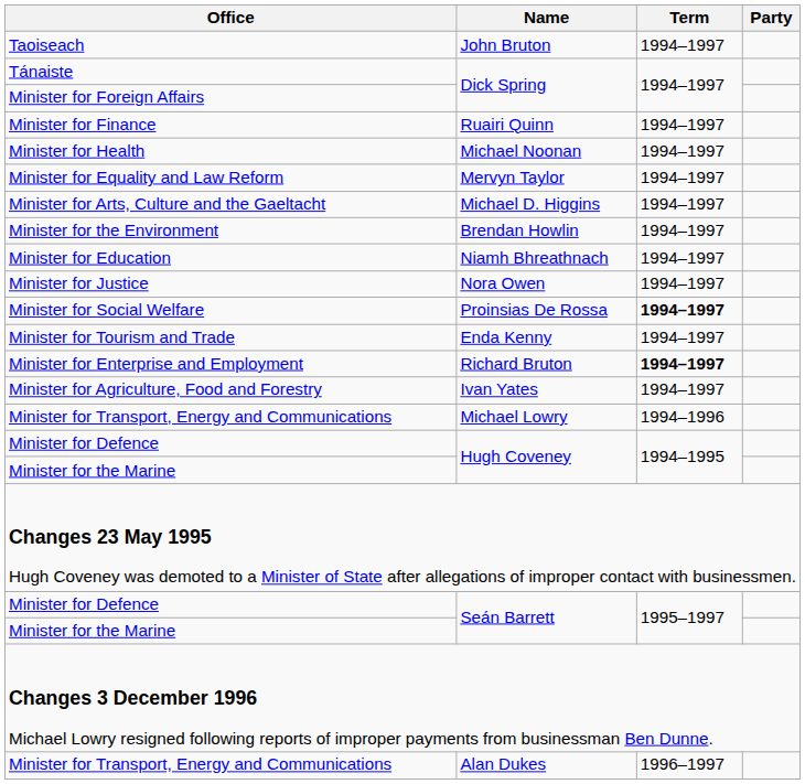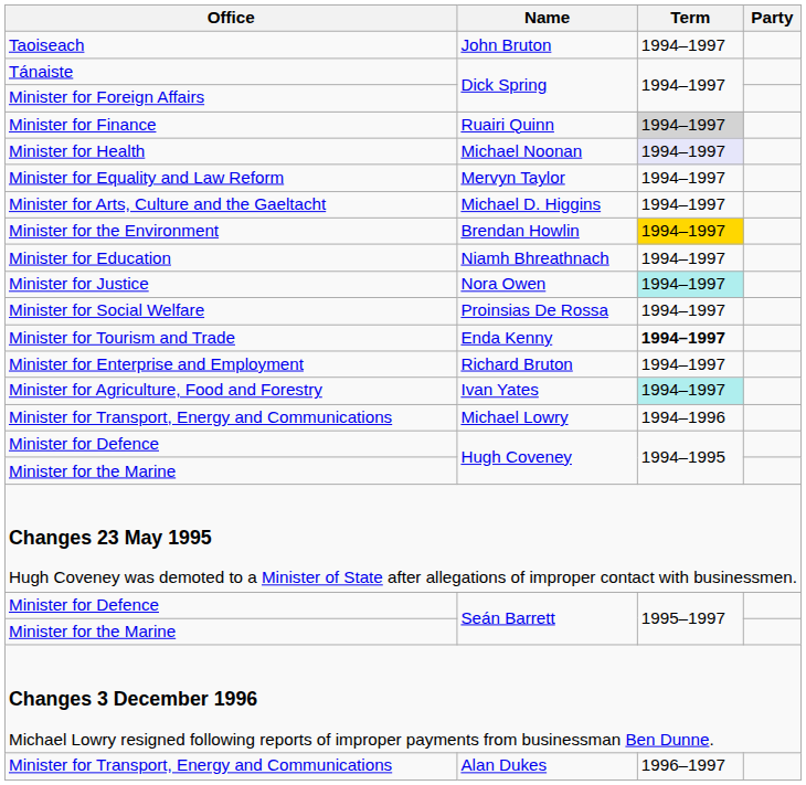Minister for Finance | Term: no background -> lightgrey background
Minister for Health | Term: no background -> lavender background
Minister for the Environment | Term: no background -> gold background
Minister for Justice | Term: no background -> paleturquoise background
Minister for Social Welfare | Term: bold -> normal
Minister for Tourism and Trade | Term: normal -> bold
Minister for Enterprise and Employment | Term: bold -> normal
Minister for Agriculture, Food and Forestry | Term: no background -> paleturquoise background
